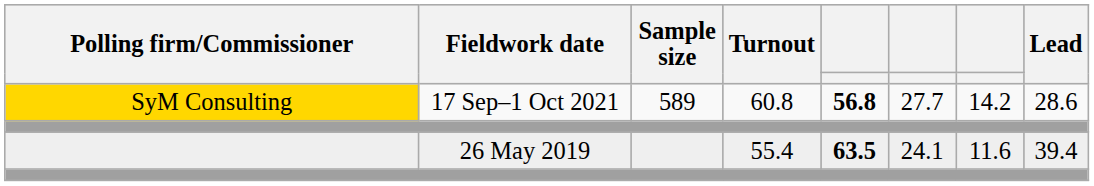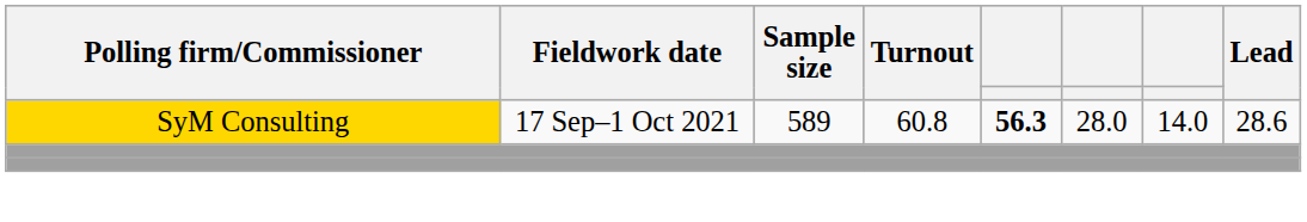17 Sep–1 Oct 2021 | column 5: 56.8 -> 56.3
17 Sep–1 Oct 2021 | column 6: 27.7 -> 28.0
17 Sep–1 Oct 2021 | column 7: 14.2 -> 14.0
- row: 26 May 2019 | 55.4 | 63.5 | 24.1 | 11.6 | 39.4
